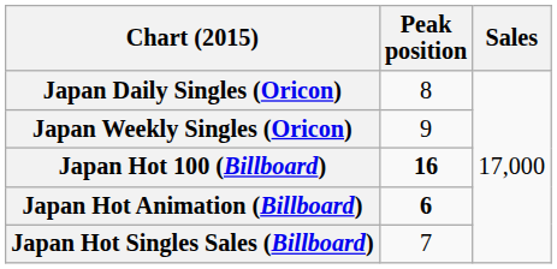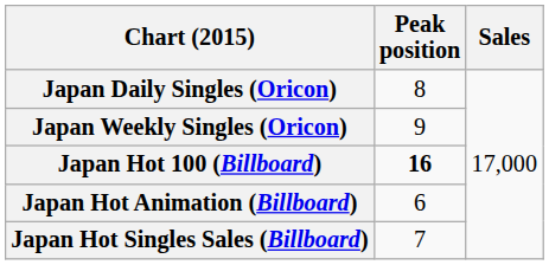Japan Hot Animation (Billboard) | Peak position: bold -> normal
